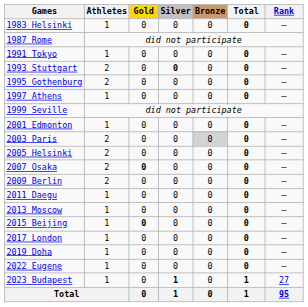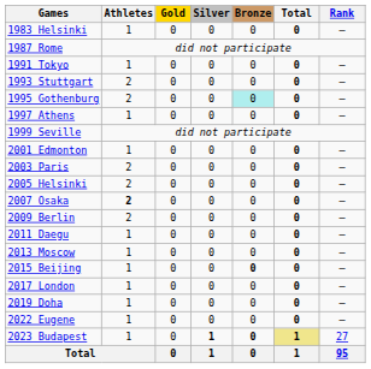1993 Stuttgart | Silver: bold -> normal
1995 Gothenburg | Bronze: no background -> paleturquoise background
2003 Paris | Bronze: lightgrey background -> no background
2007 Osaka | Athletes: normal -> bold
2007 Osaka | Gold: bold -> normal
2015 Beijing | Gold: bold -> normal
2015 Beijing | Bronze: normal -> bold
2023 Budapest | Bronze: normal -> bold
2023 Budapest | Total: no background -> khaki background
